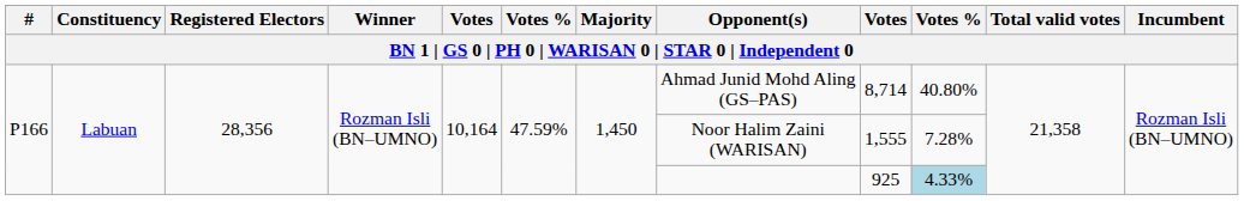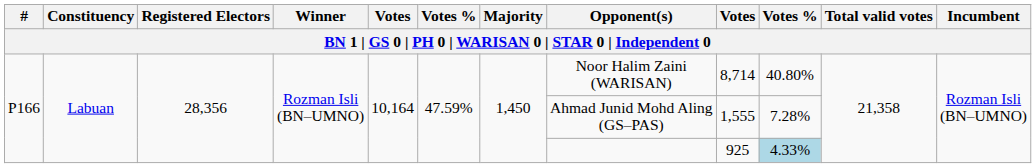row 3 | Opponent(s): Ahmad Junid Mohd Aling (GS–PAS) -> Noor Halim Zaini (WARISAN)
row 4 | Opponent(s): Noor Halim Zaini (WARISAN) -> Ahmad Junid Mohd Aling (GS–PAS)
